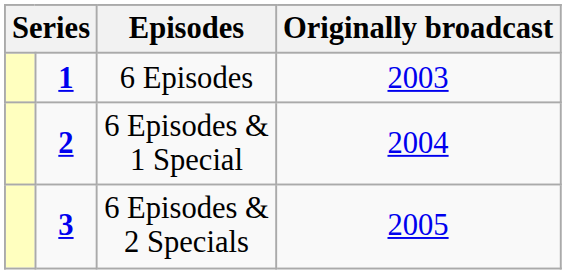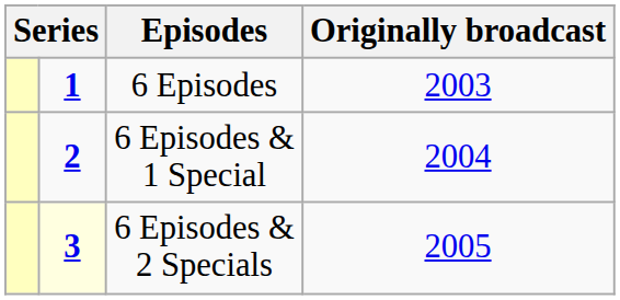6 Episodes & 2 Specials | column 2: no background -> lightyellow background
